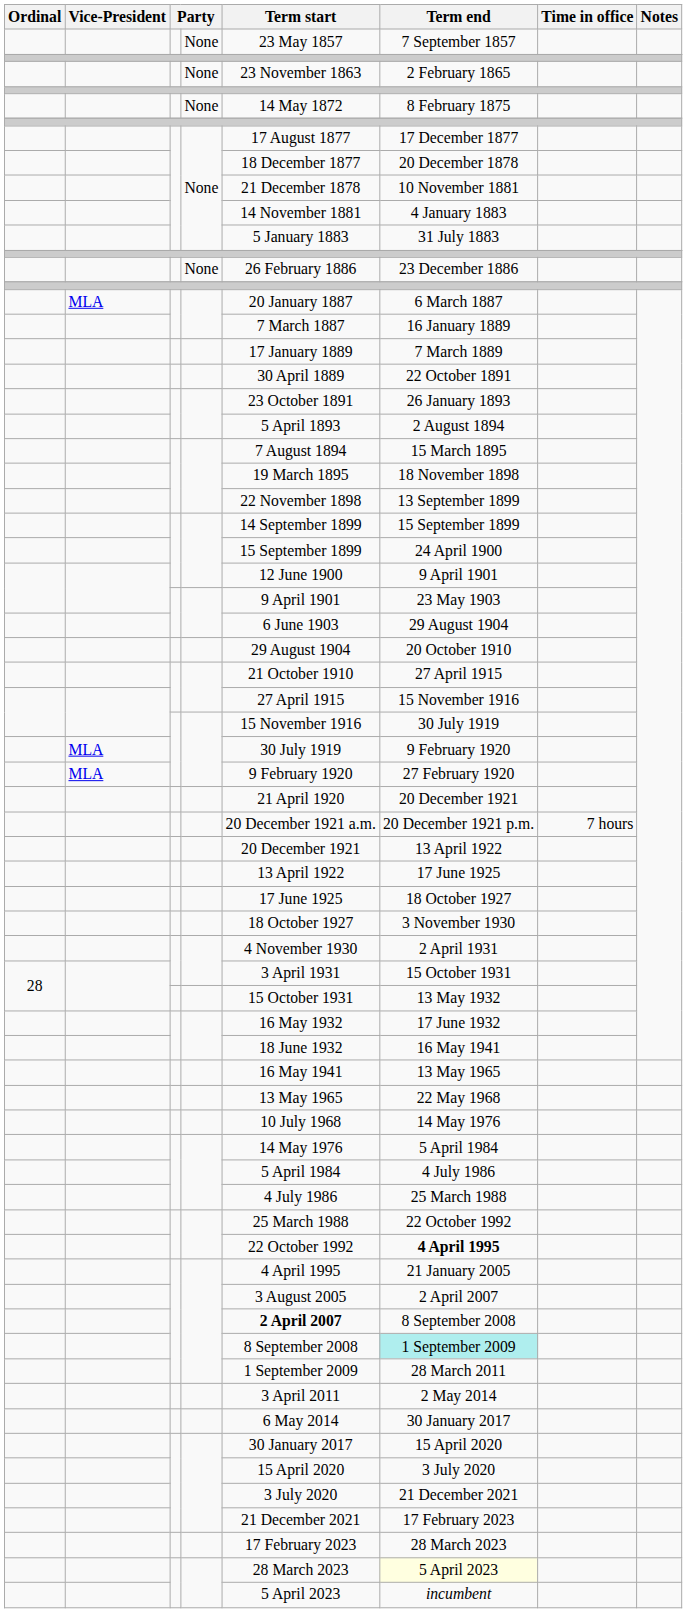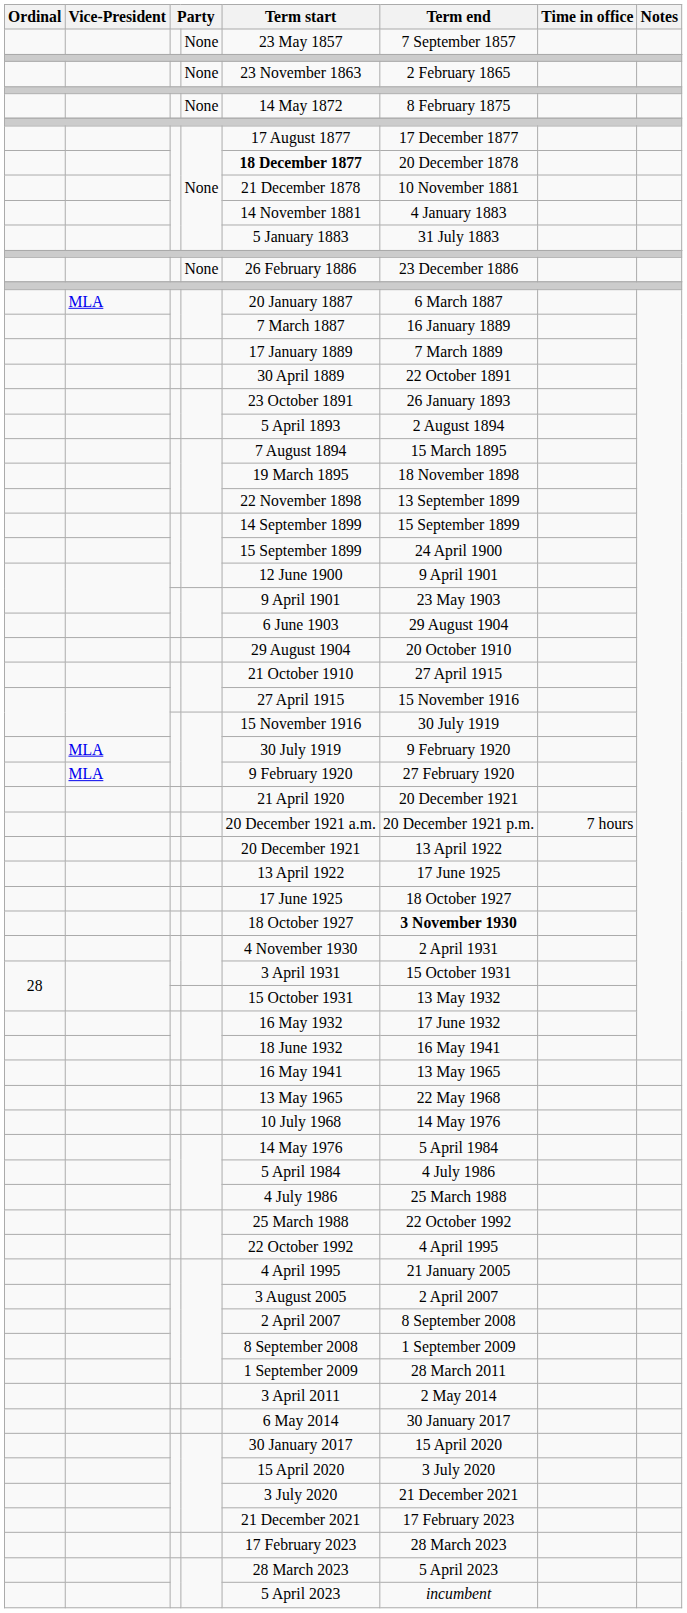row 9 | Term start: normal -> bold
row 41 | Term end: normal -> bold
row 54 | Term end: bold -> normal
row 57 | Term start: bold -> normal
row 58 | Term end: paleturquoise background -> no background
row 67 | Term end: lightyellow background -> no background
